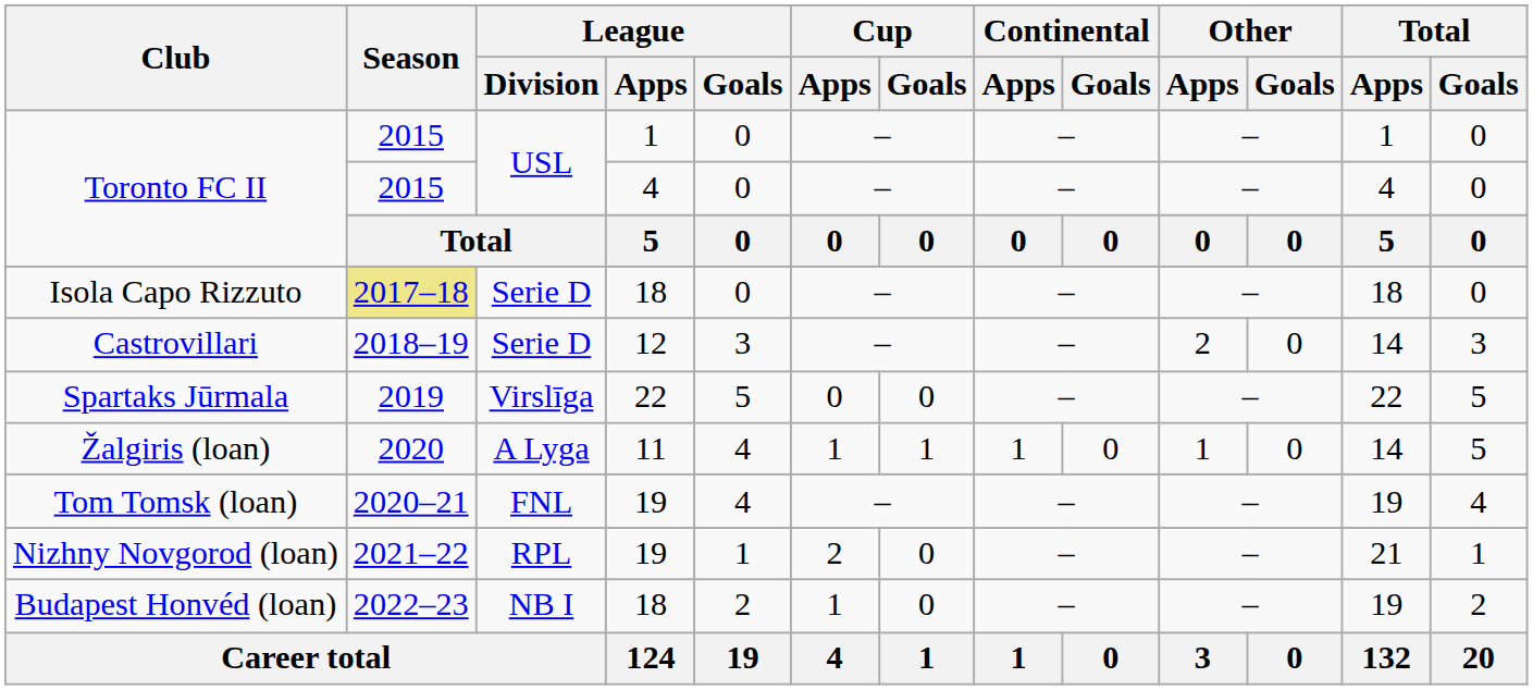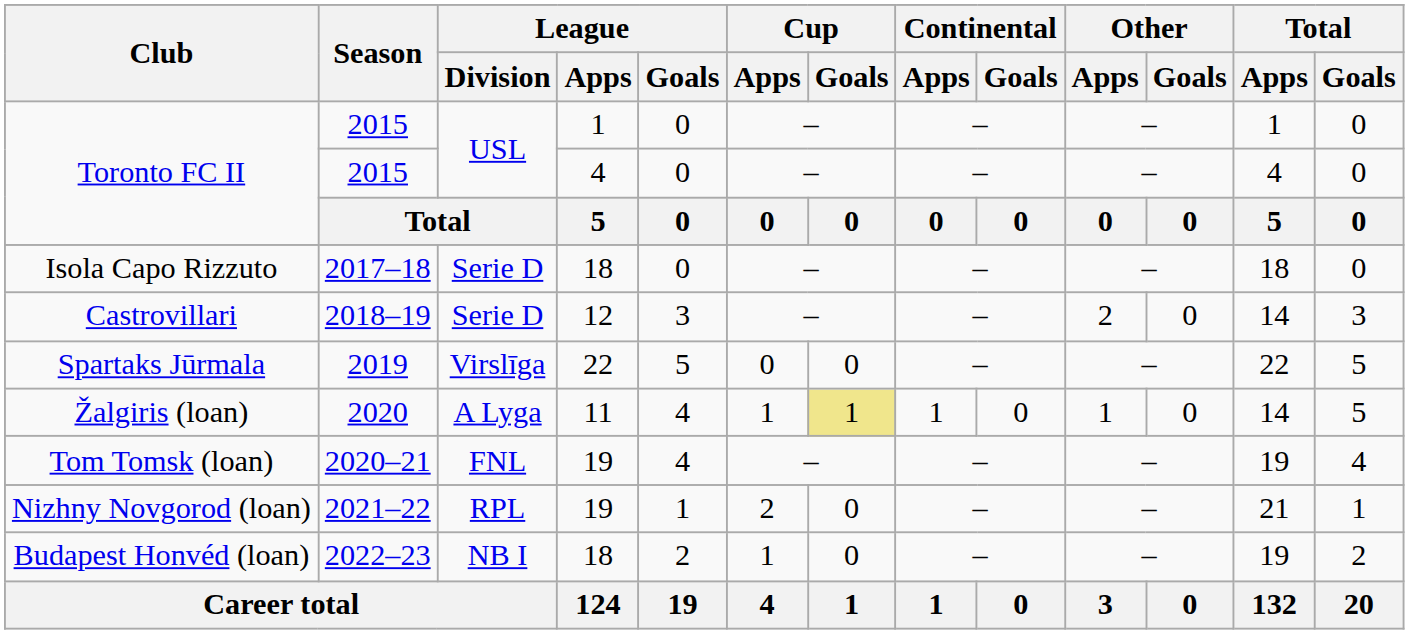Isola Capo Rizzuto | Season: khaki background -> no background
Žalgiris (loan) | Cup / Goals: no background -> khaki background
